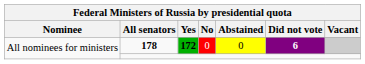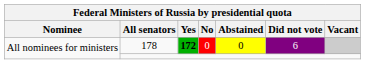row 3 | All senators: bold -> normal
row 3 | Did not vote: bold -> normal
